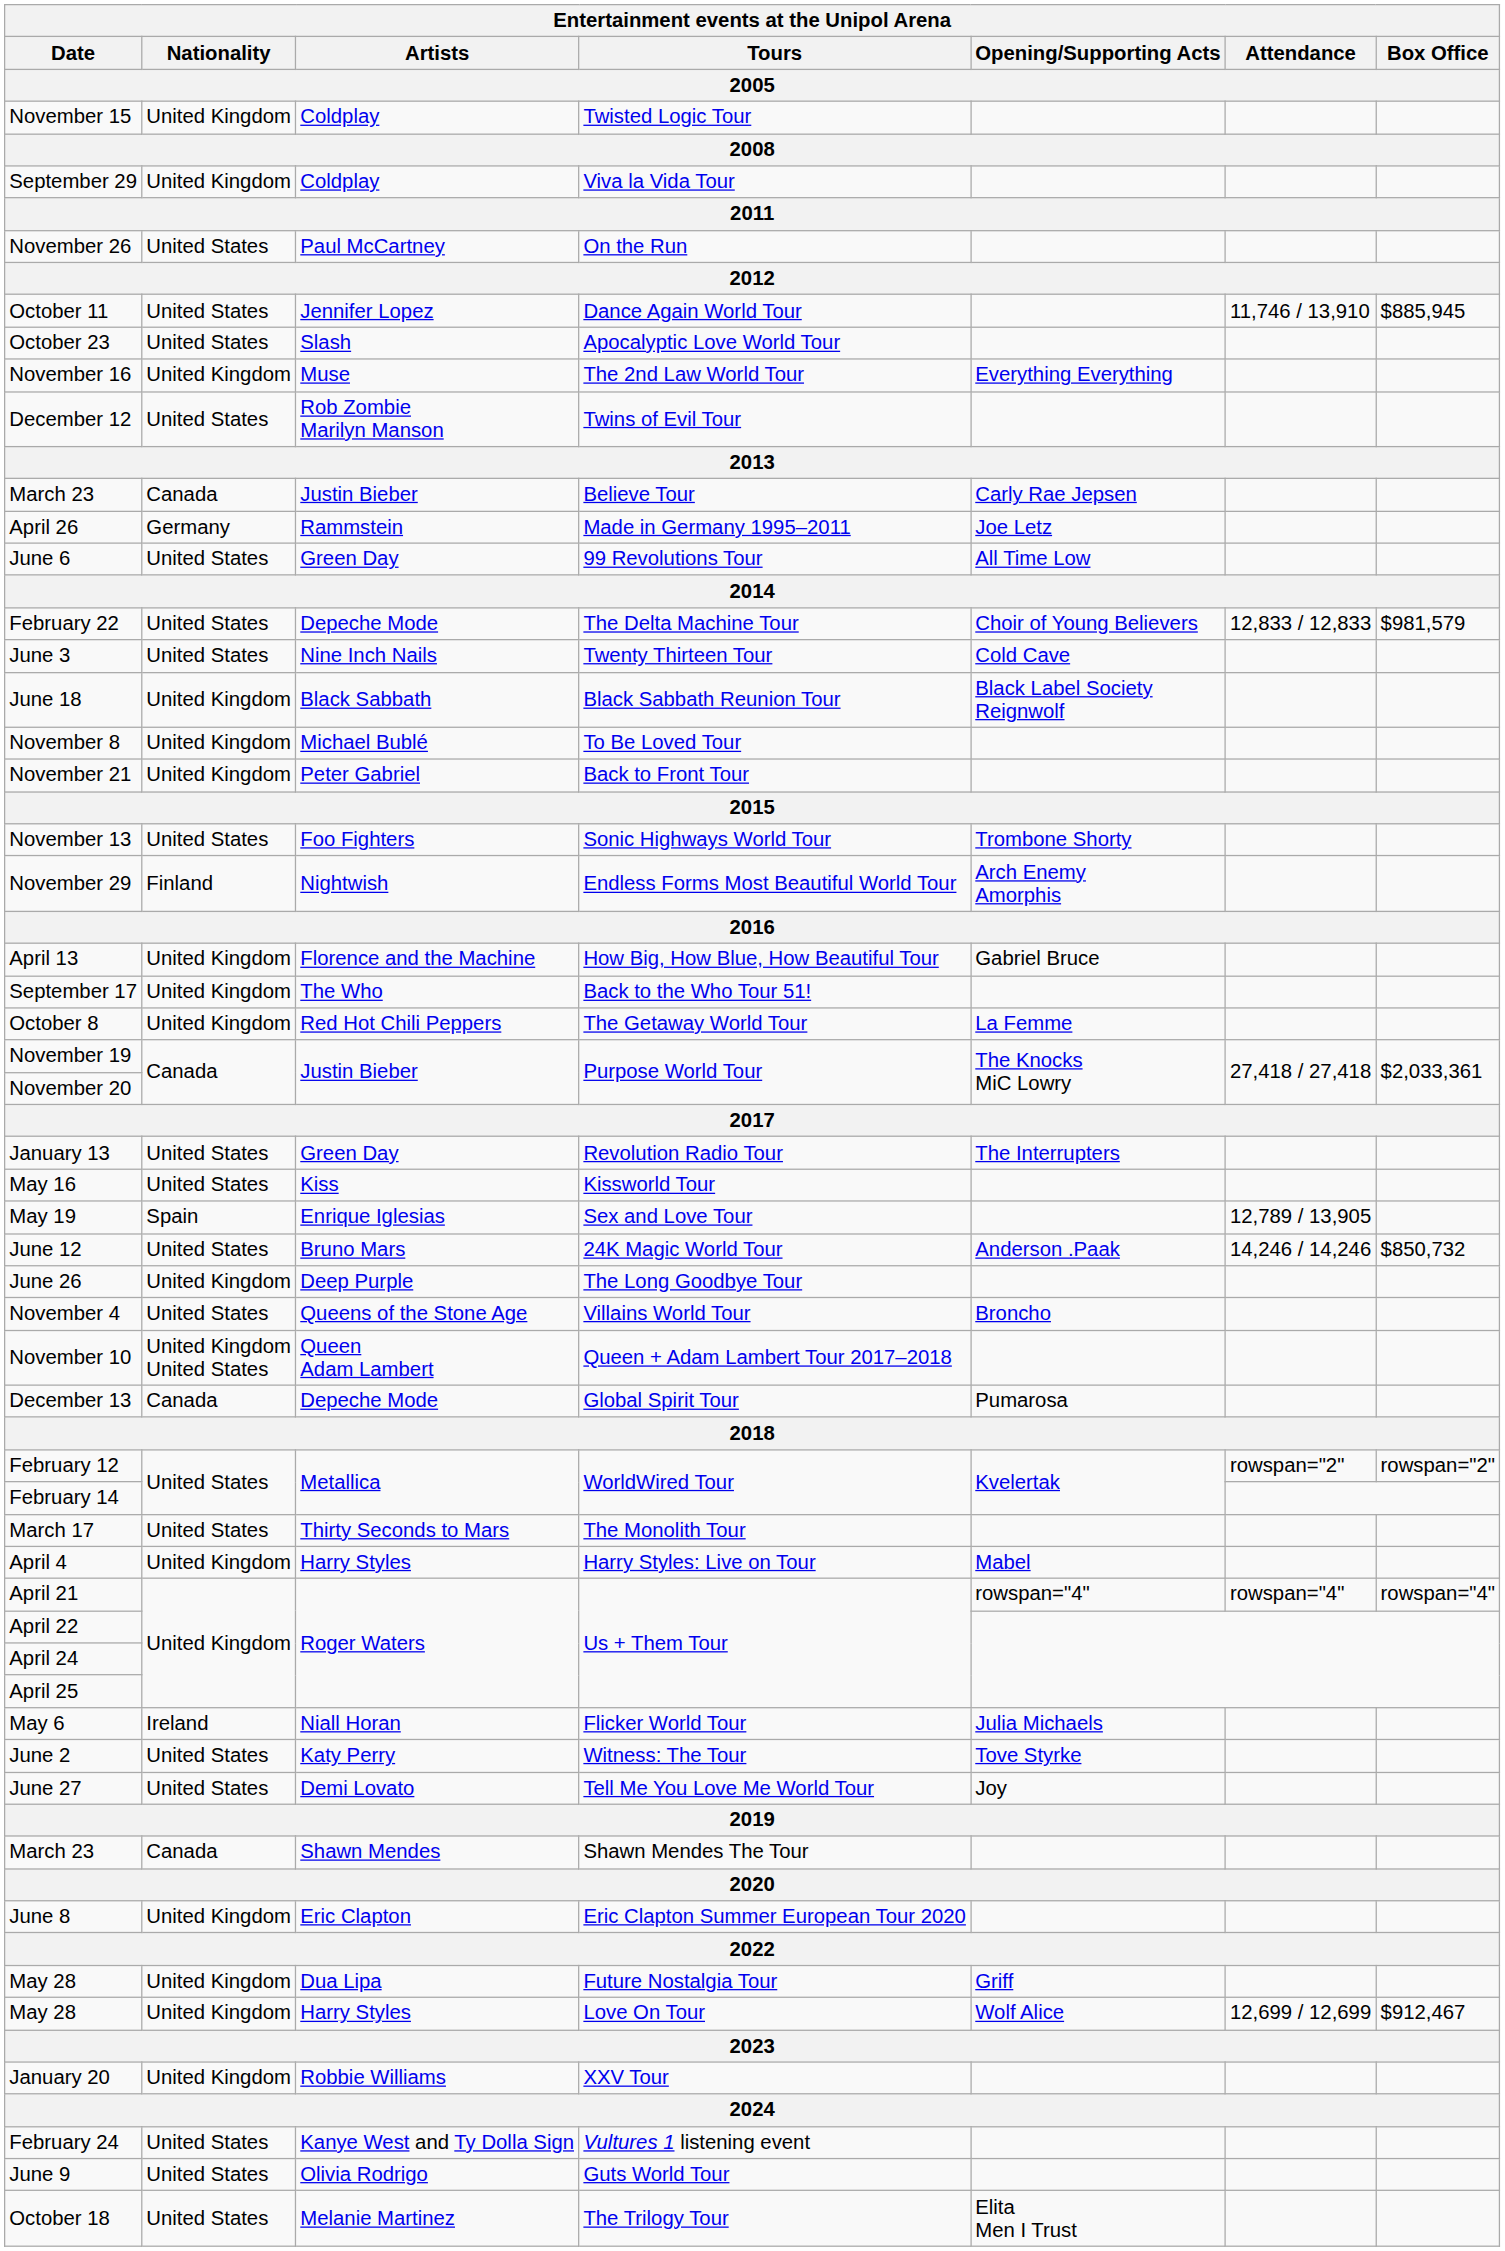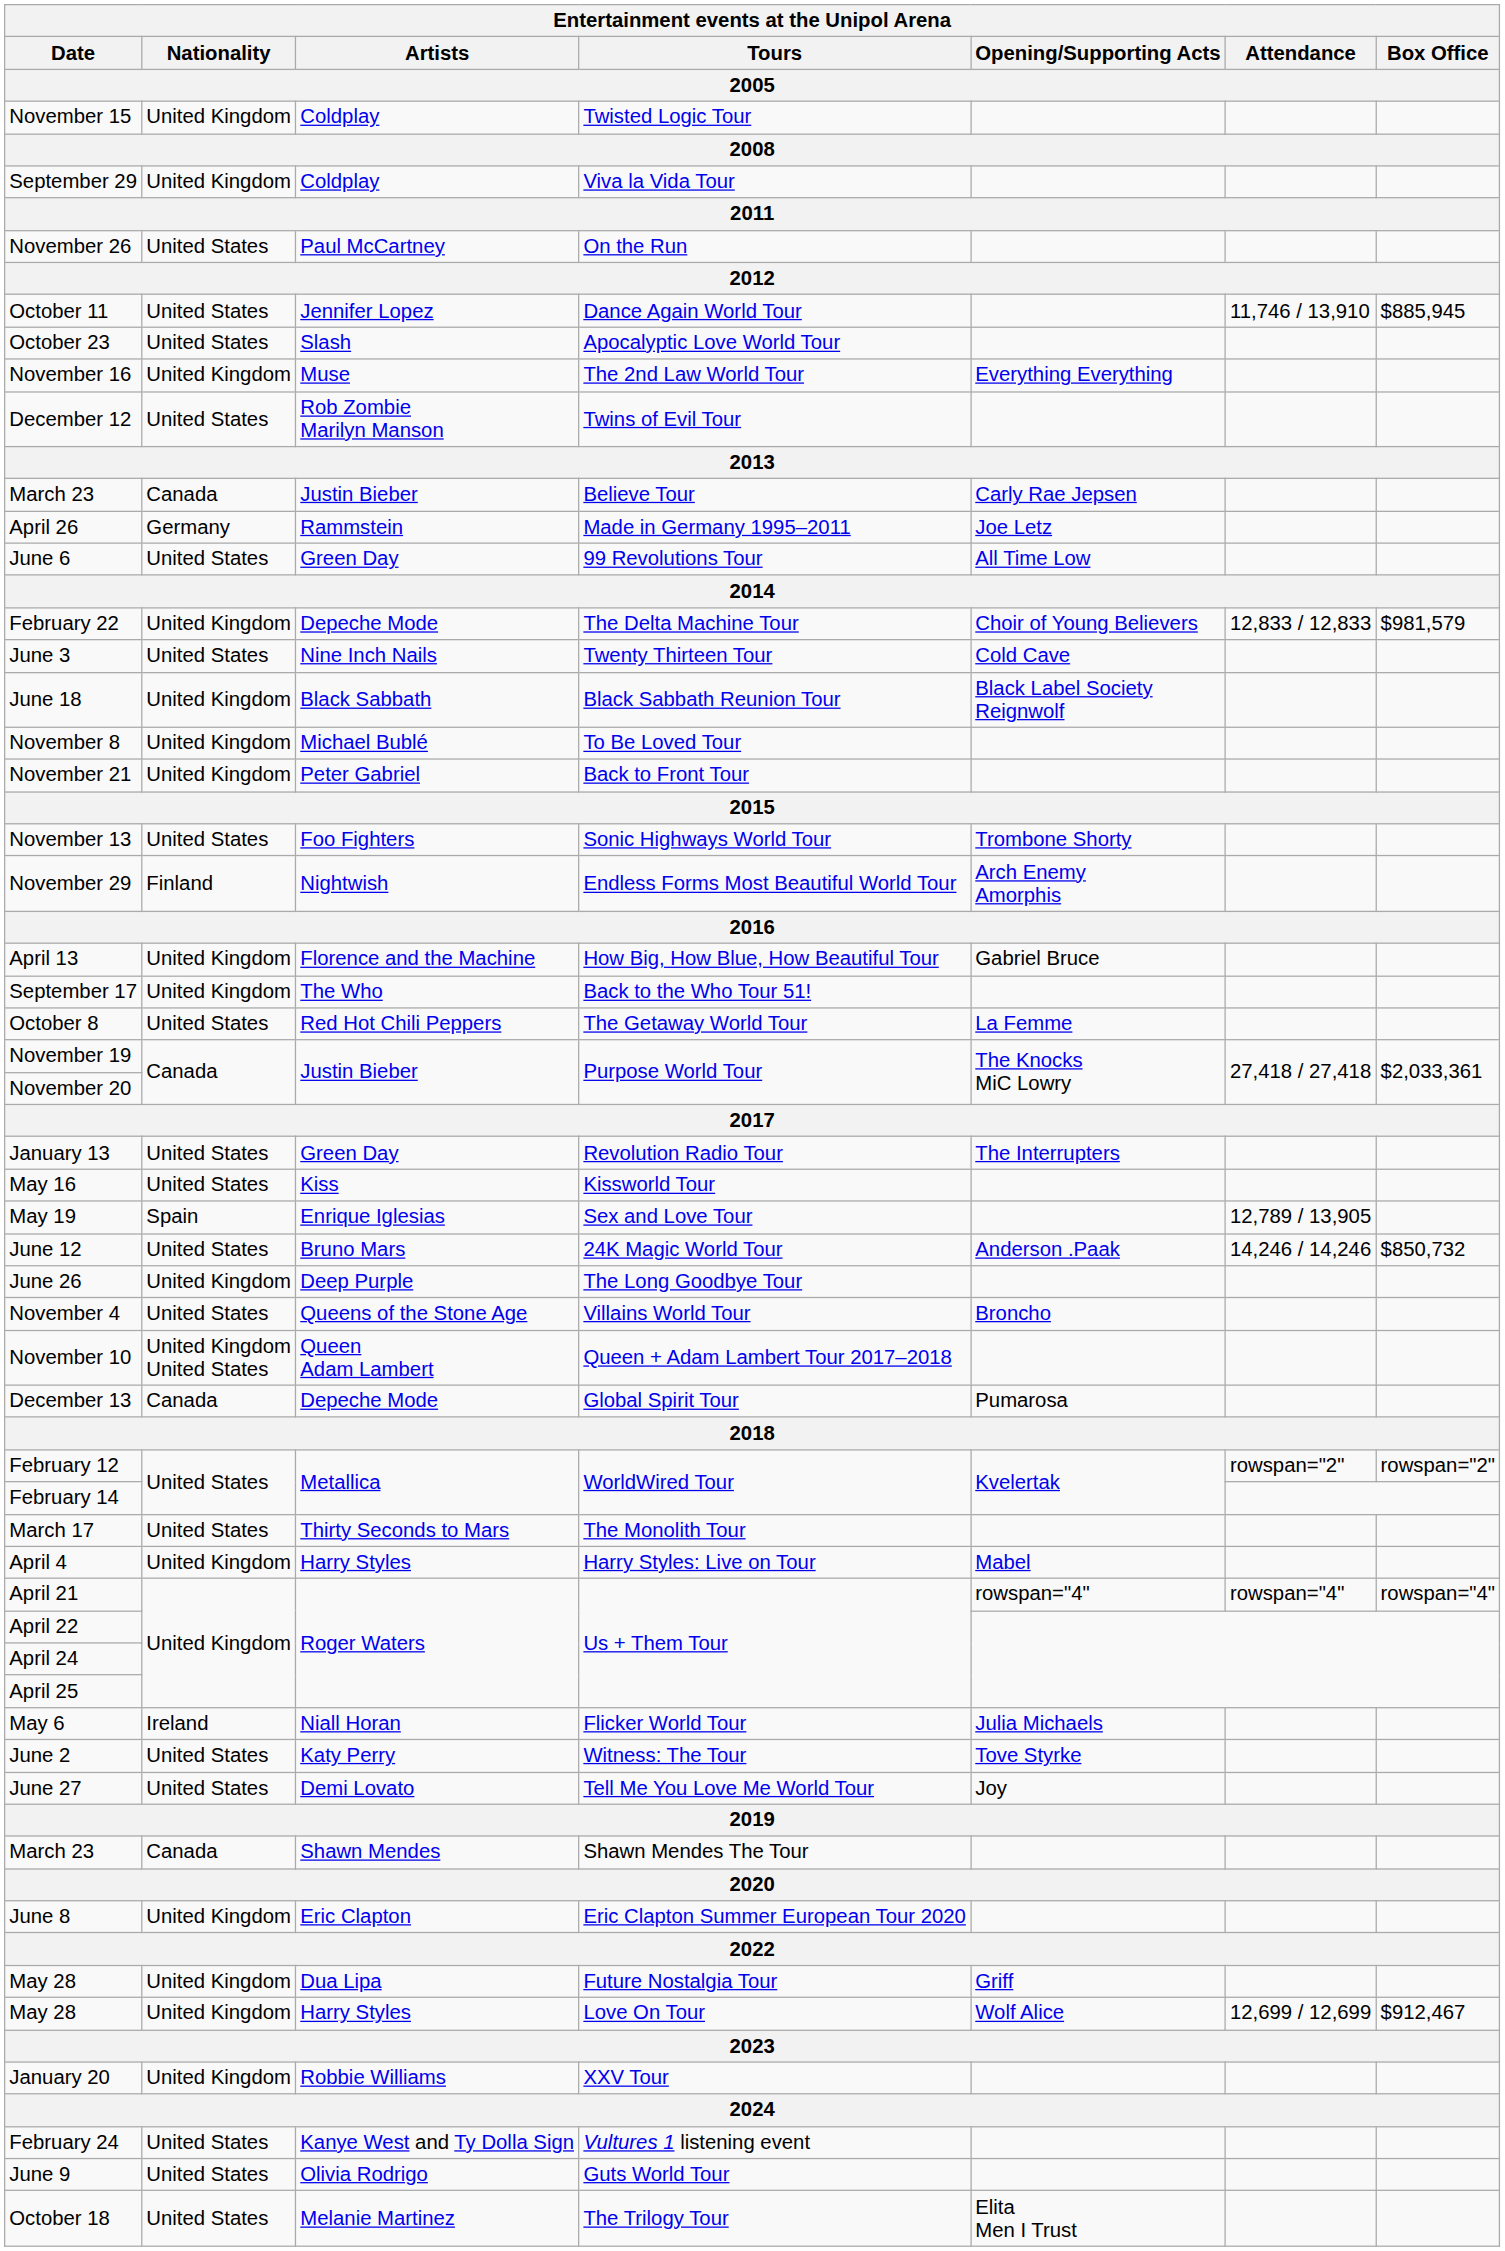February 22 | column 2: United States -> United Kingdom
October 8 | column 2: United Kingdom -> United States
